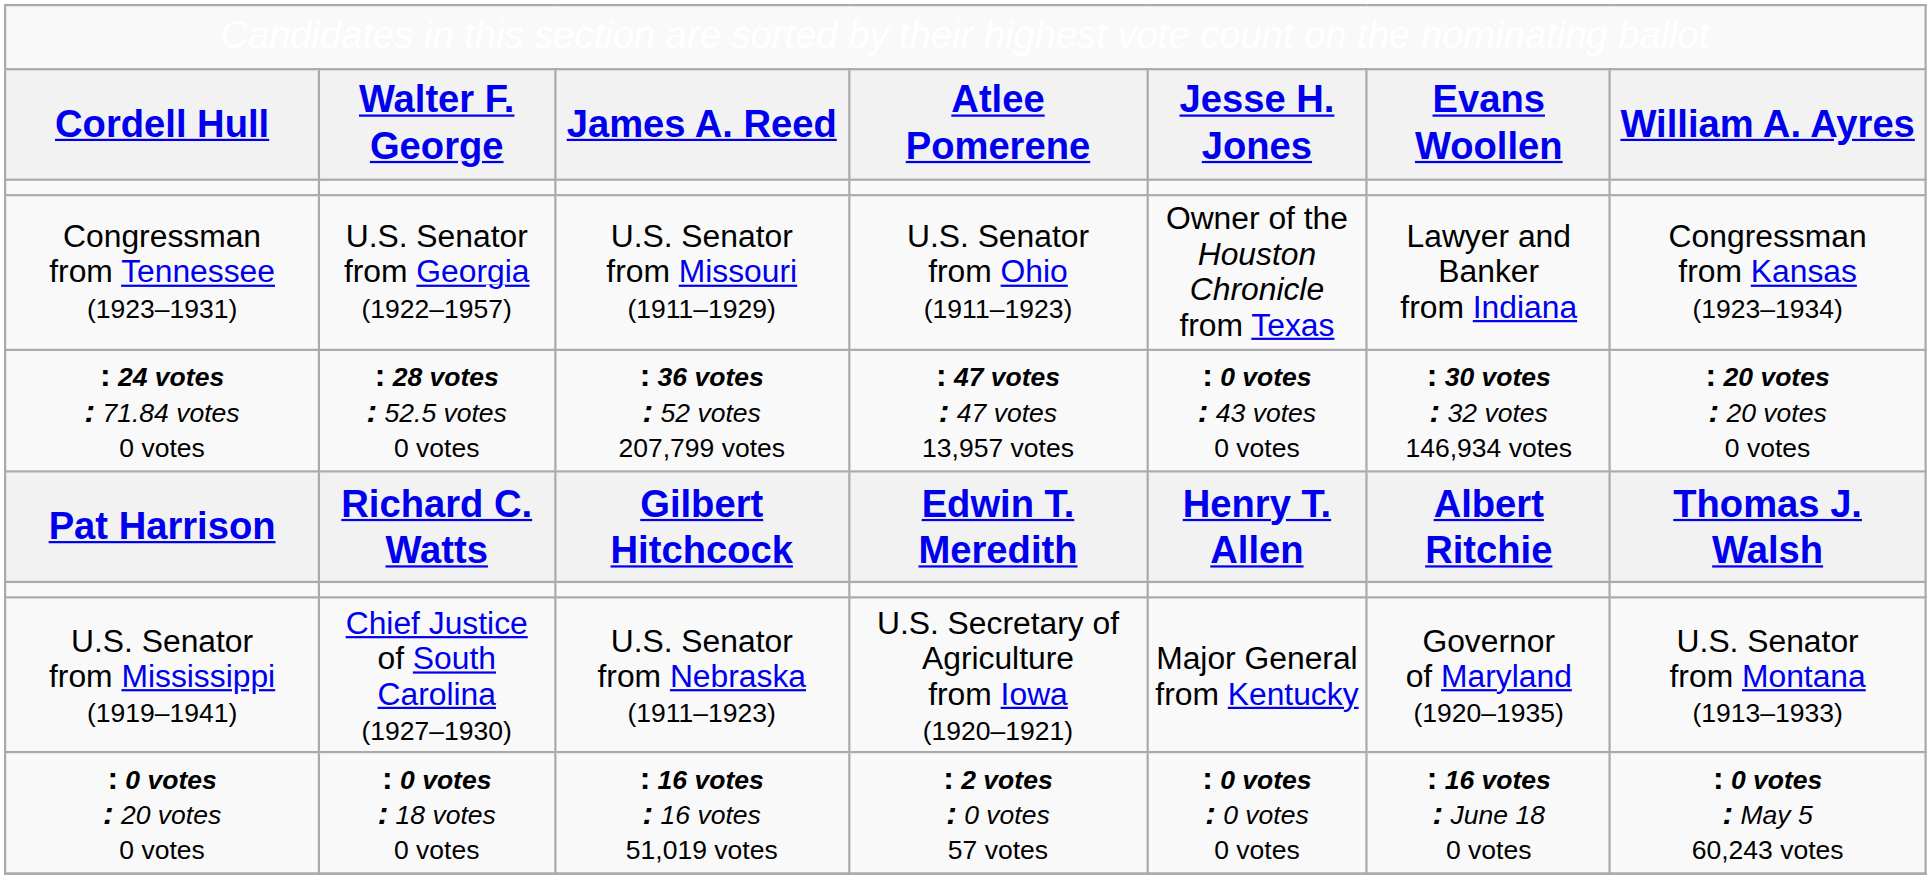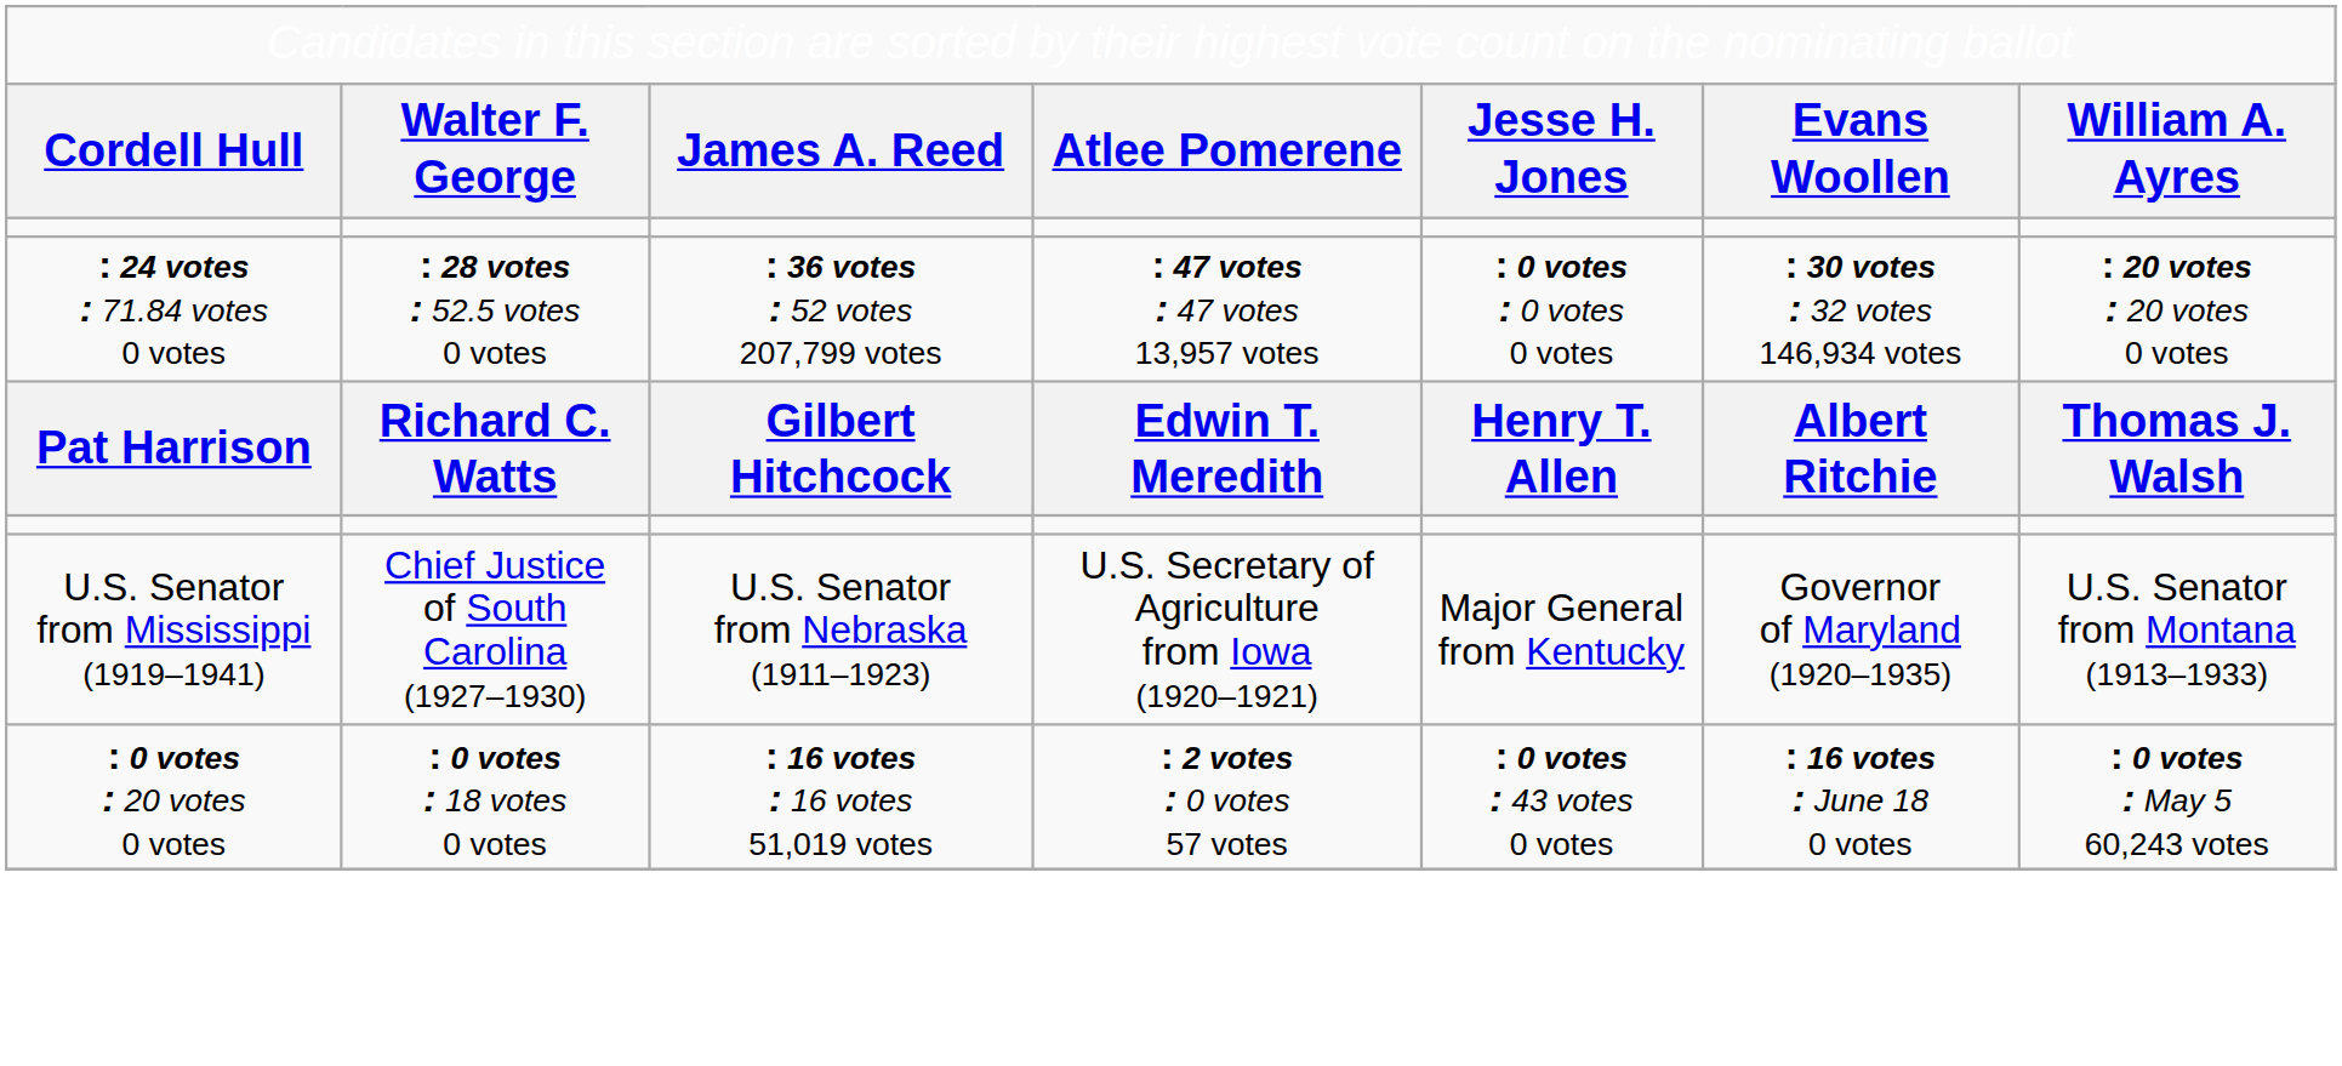- row: Congressman from Tennessee (1923–1931) | U.S. Senator from Georgia (1922–1957) | U.S. Senator from Missouri (1911–1929) | U.S. Senator from Ohio (1911–1923) | Owner of the Houston Chronicle from Texas | Lawyer and Banker from Indiana | Congressman from Kansas (1923–1934)
: 24 votes : 71.84 votes 0 votes | column 5: : 0 votes : 43 votes 0 votes -> : 0 votes : 0 votes 0 votes
: 0 votes : 20 votes 0 votes | column 5: : 0 votes : 0 votes 0 votes -> : 0 votes : 43 votes 0 votes
